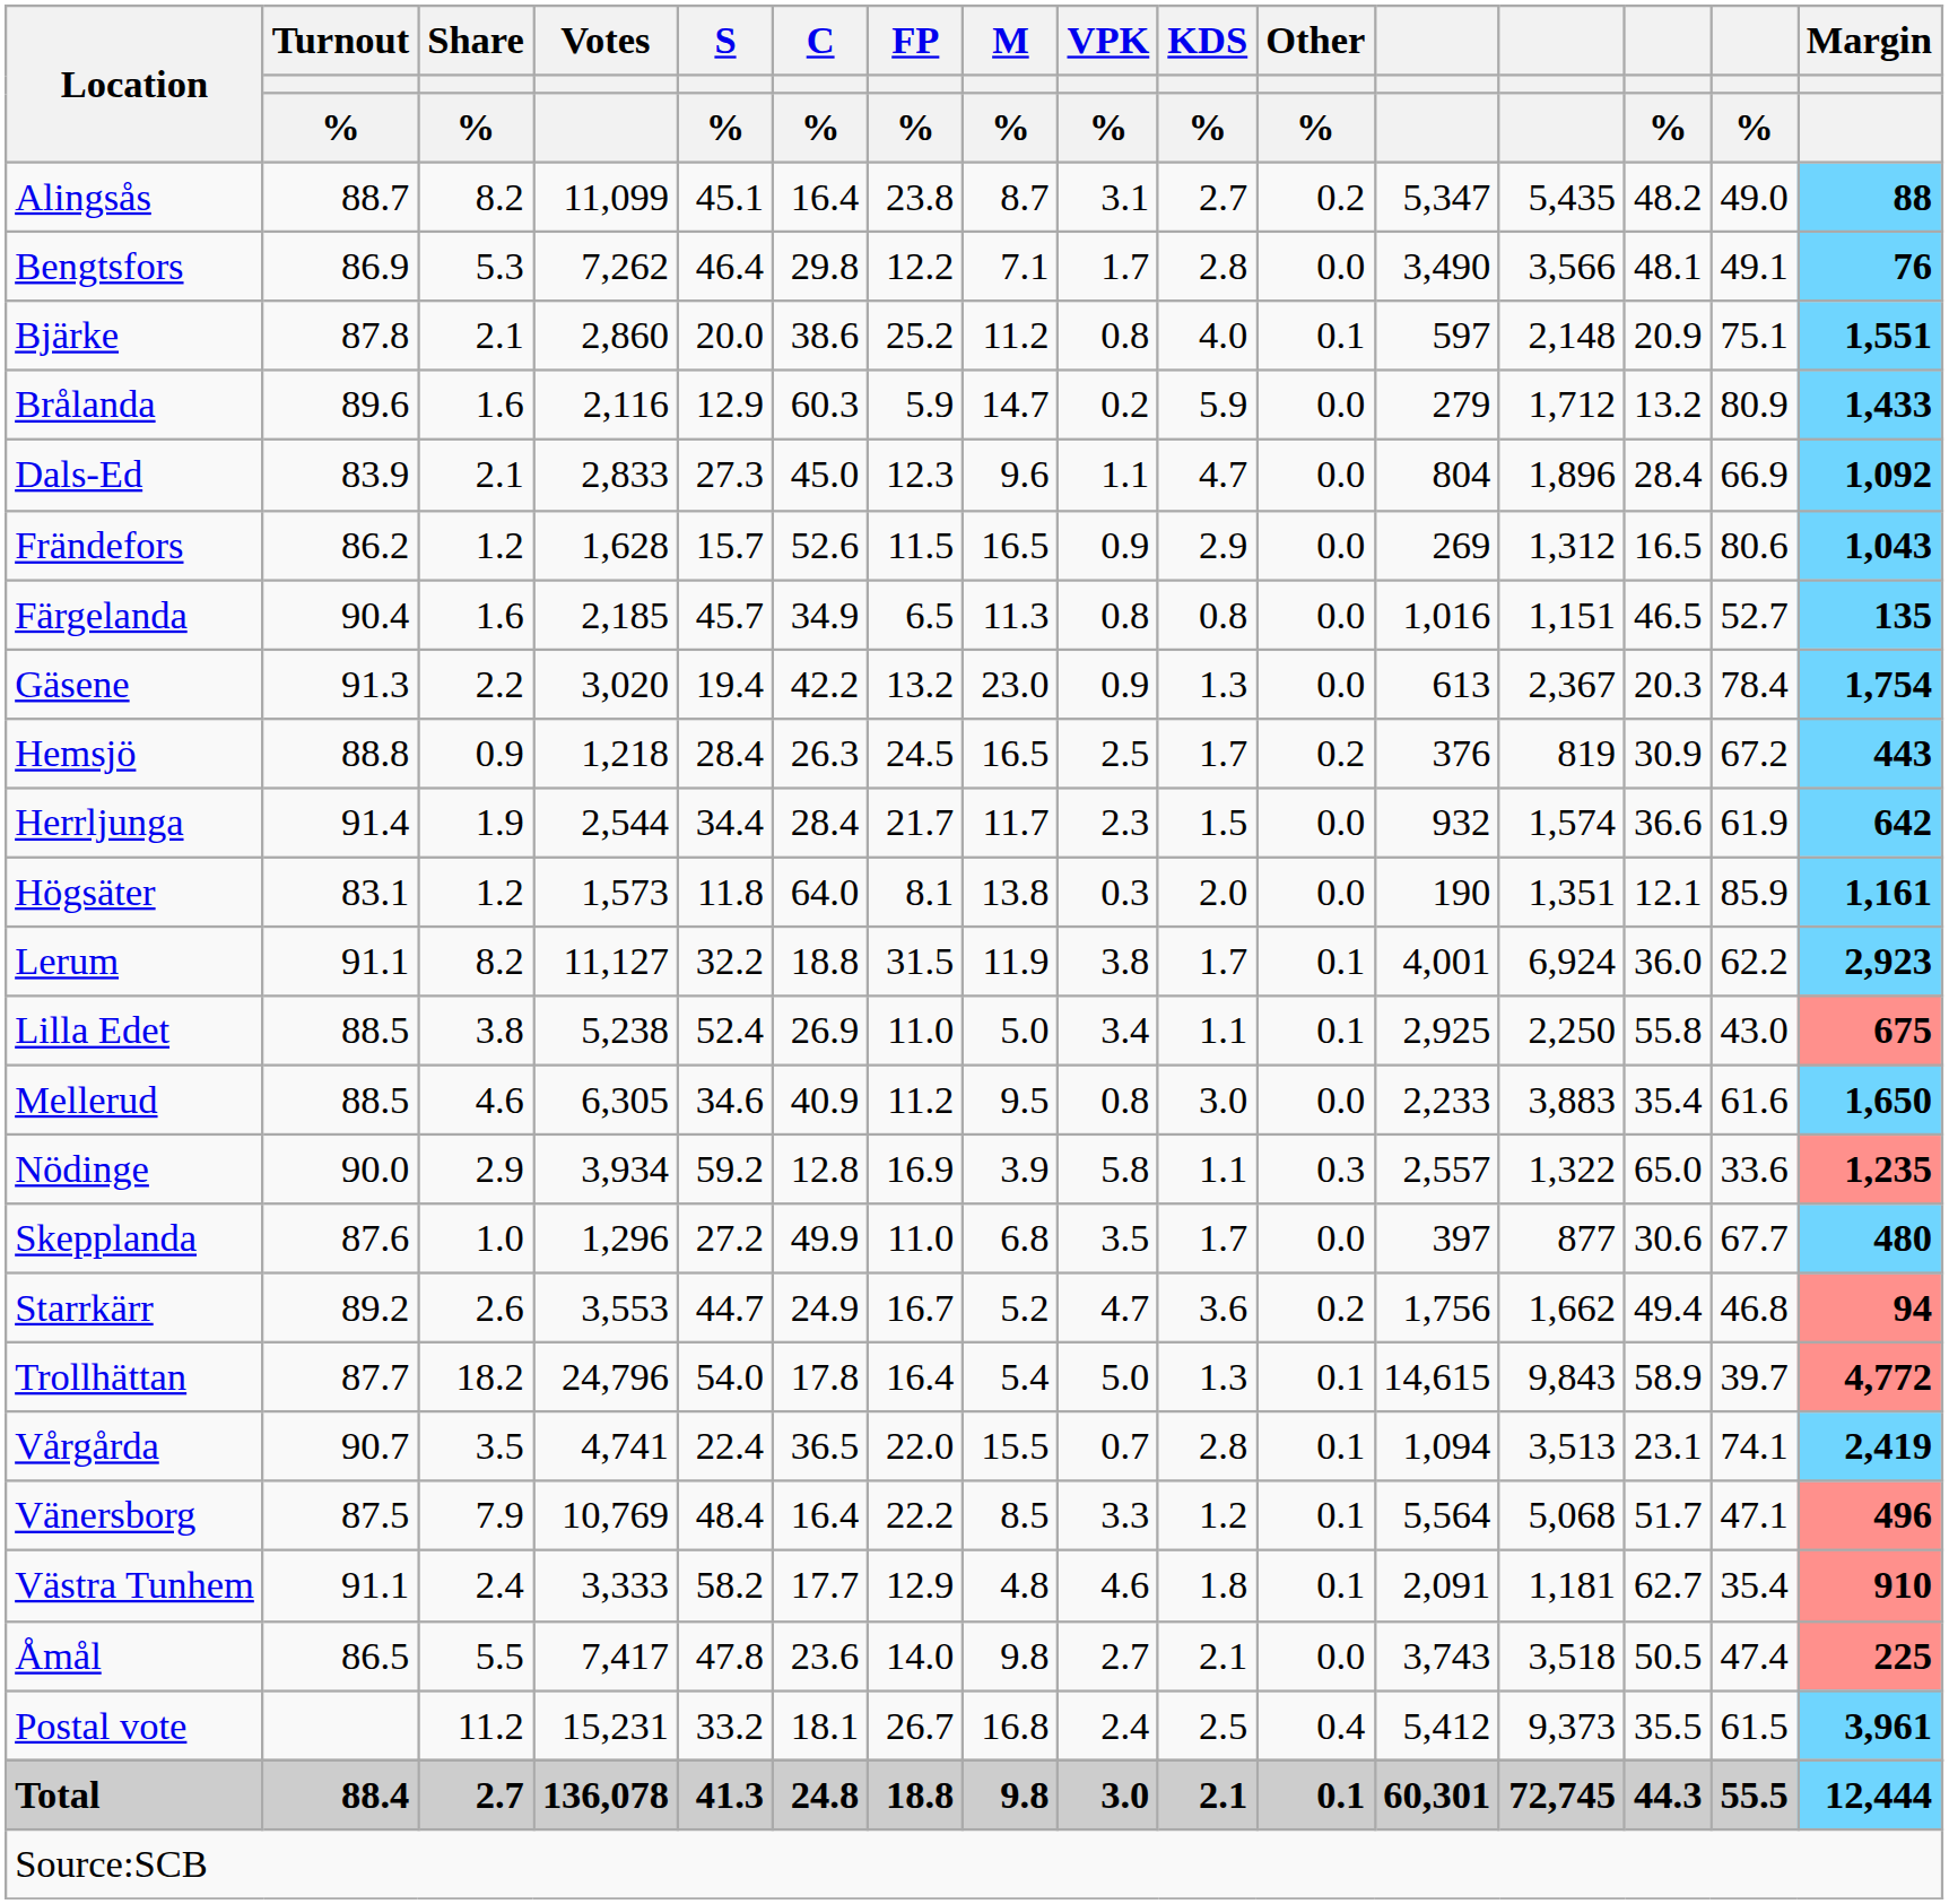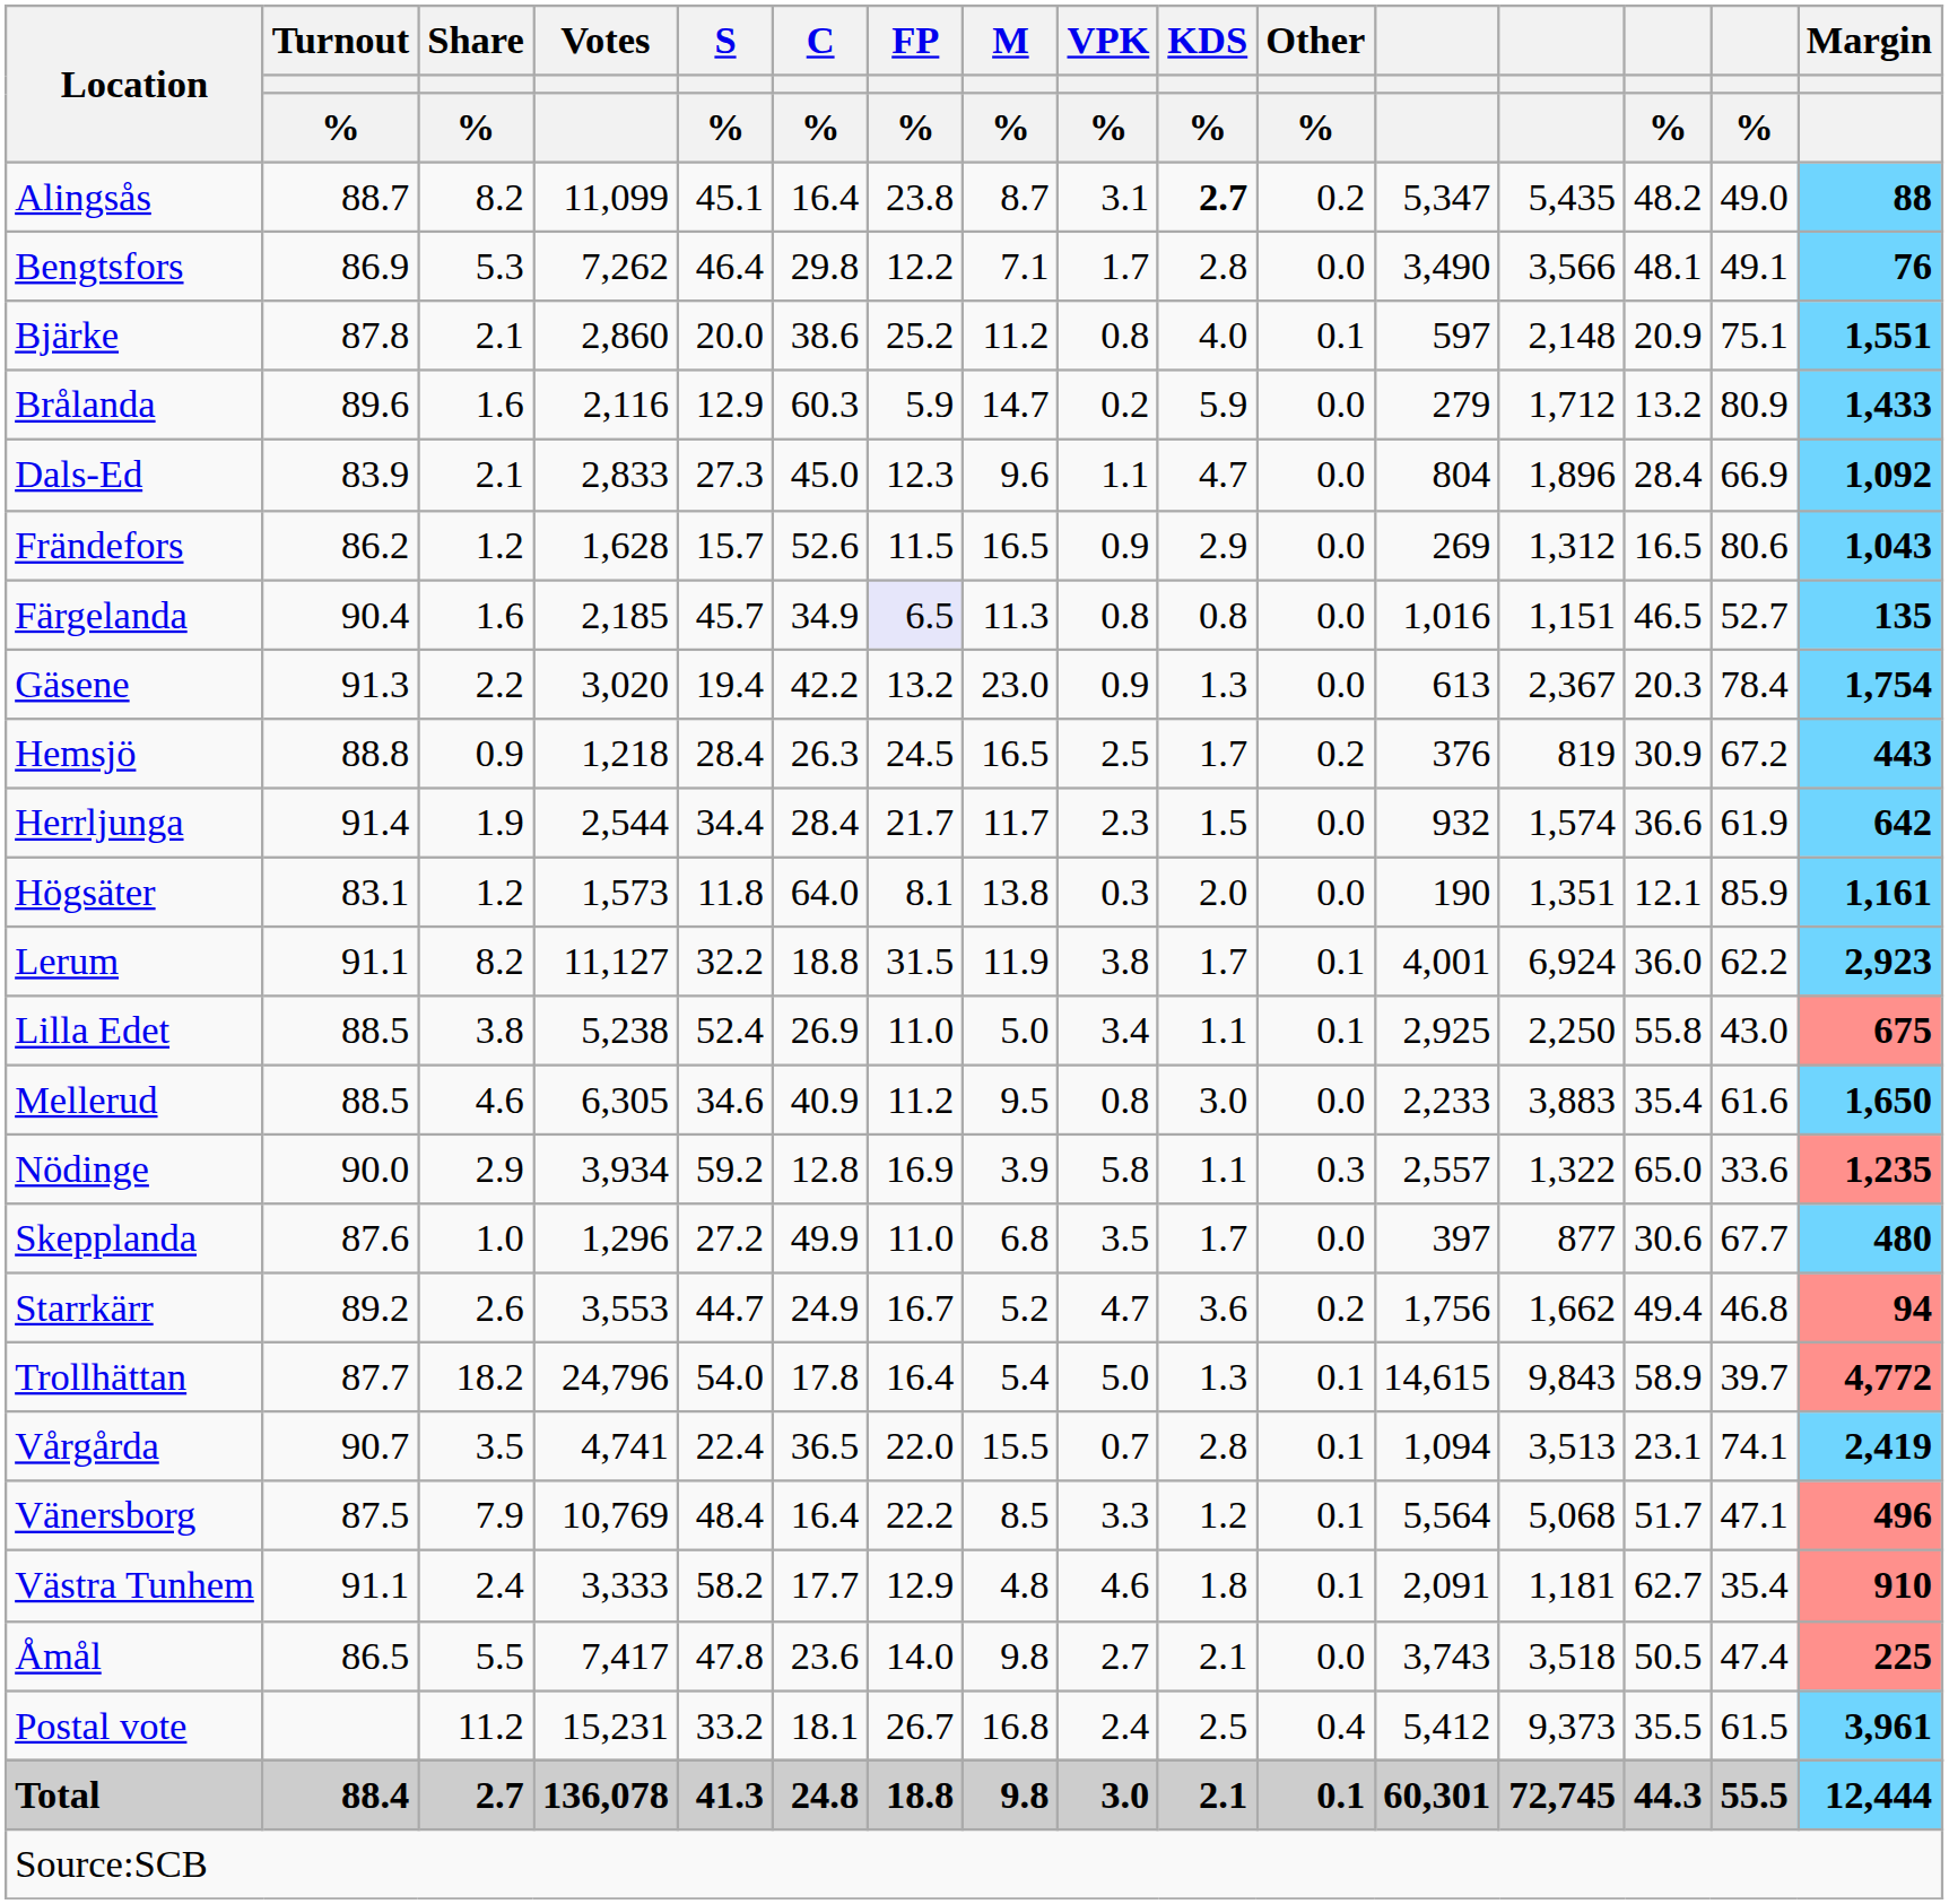Alingsås | KDS / %: normal -> bold
Färgelanda | FP / %: no background -> lavender background
